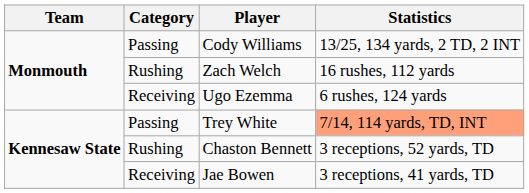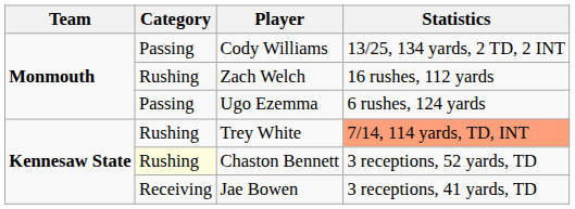Ugo Ezemma | Category: Receiving -> Passing
Trey White | Category: Passing -> Rushing
Chaston Bennett | Category: no background -> lightyellow background
